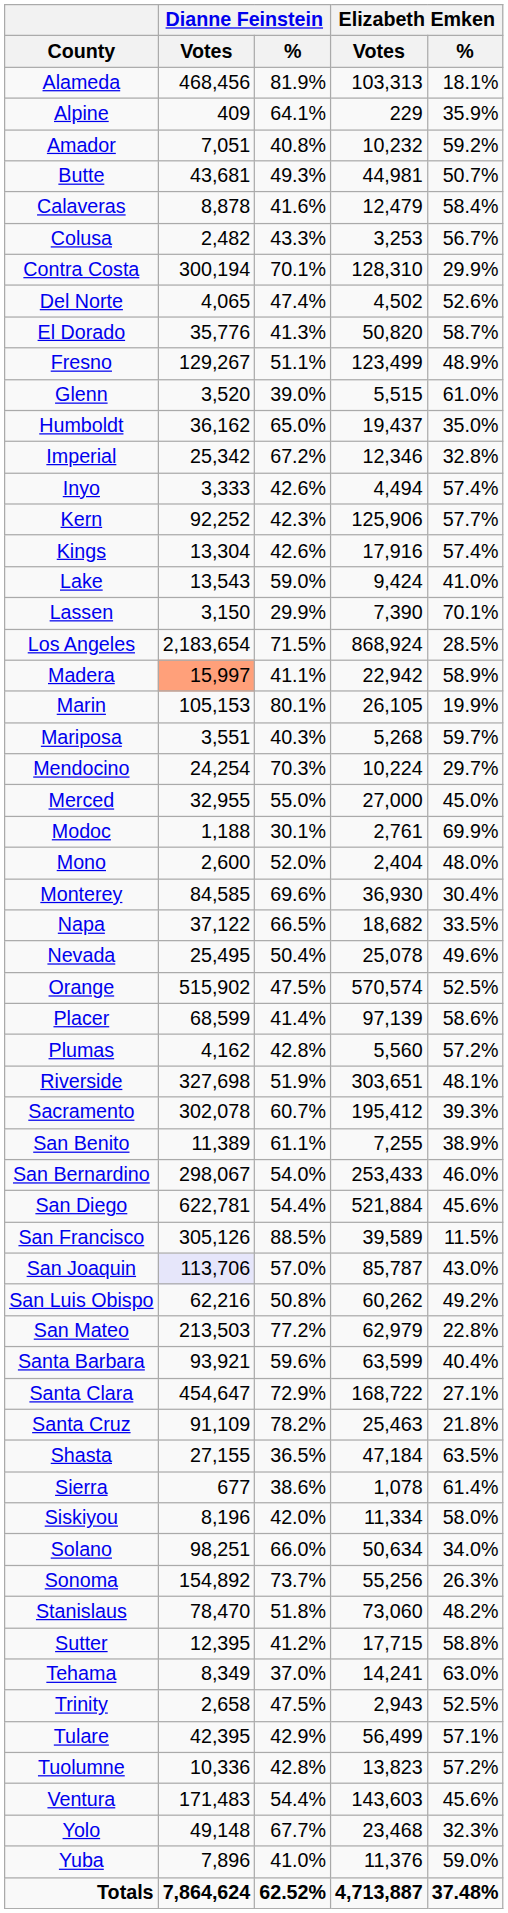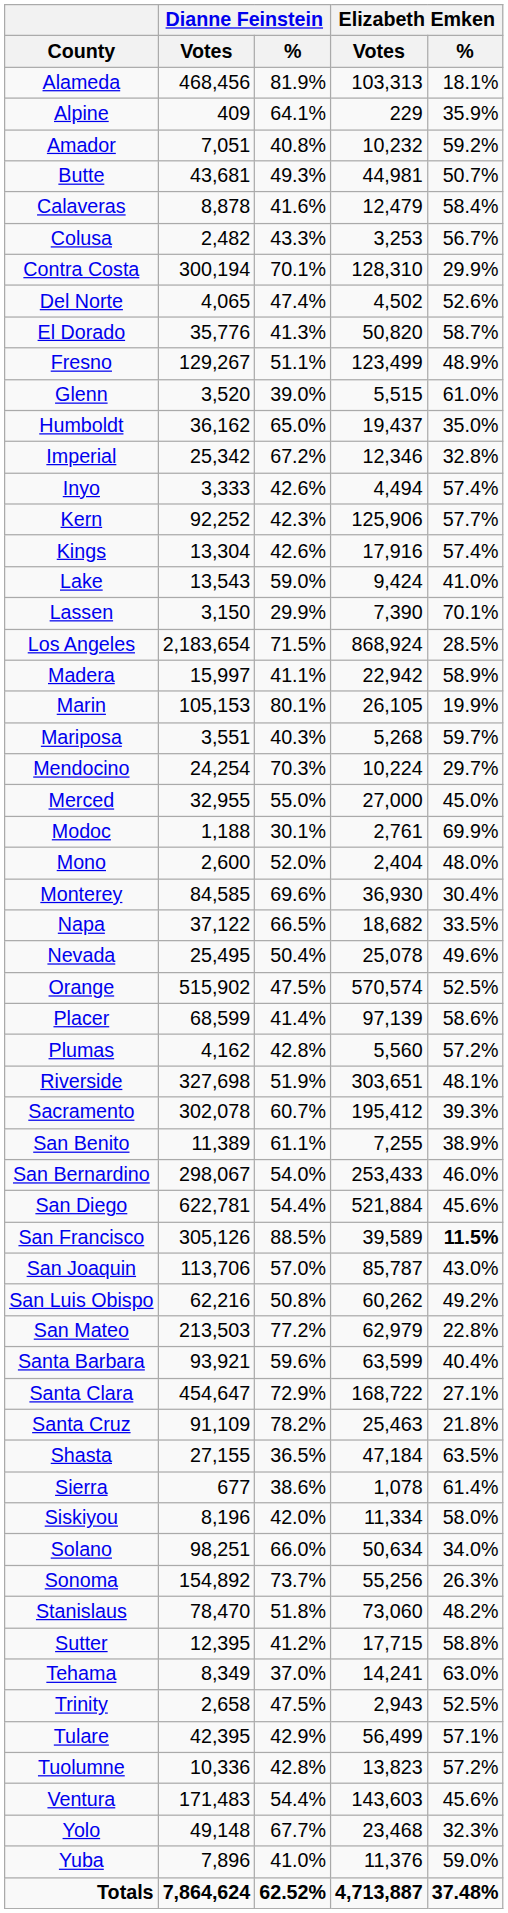Madera | Dianne Feinstein / Votes: lightsalmon background -> no background
San Francisco | Elizabeth Emken / %: normal -> bold
San Joaquin | Dianne Feinstein / Votes: lavender background -> no background
